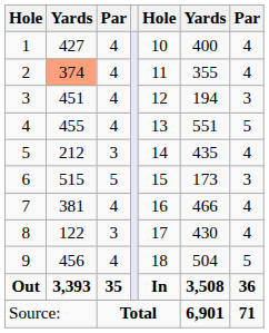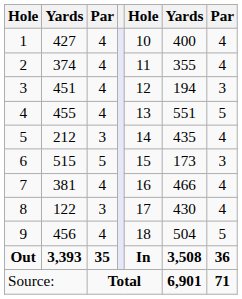2 | column 2: lightsalmon background -> no background
